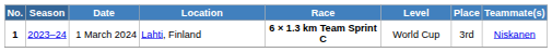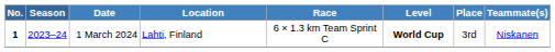1 March 2024 | Race: bold -> normal
1 March 2024 | Level: normal -> bold
